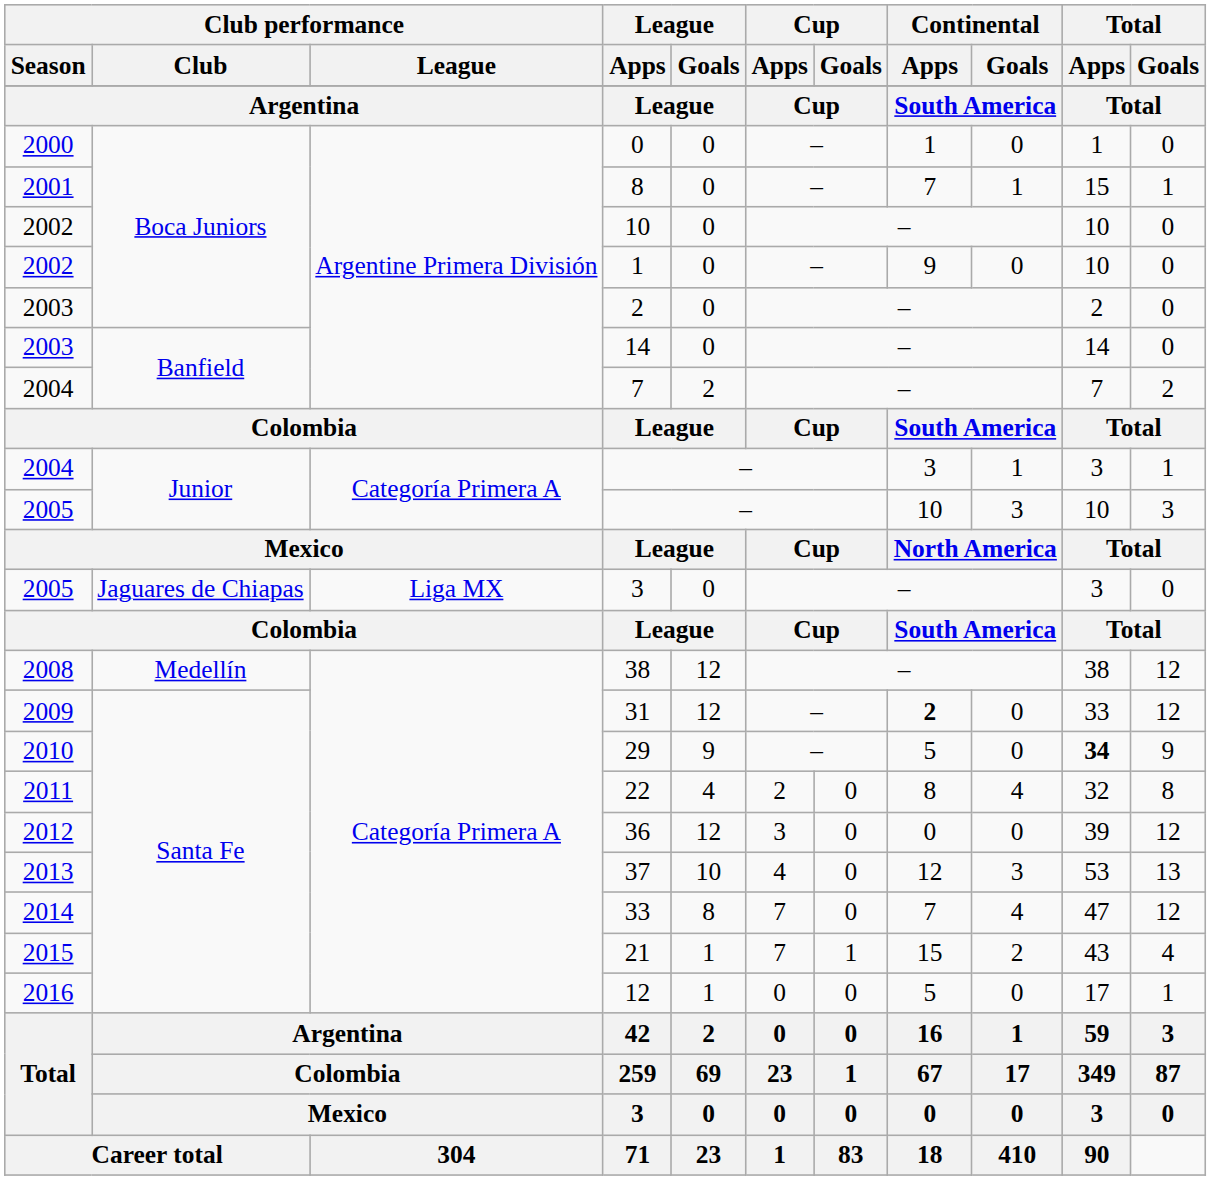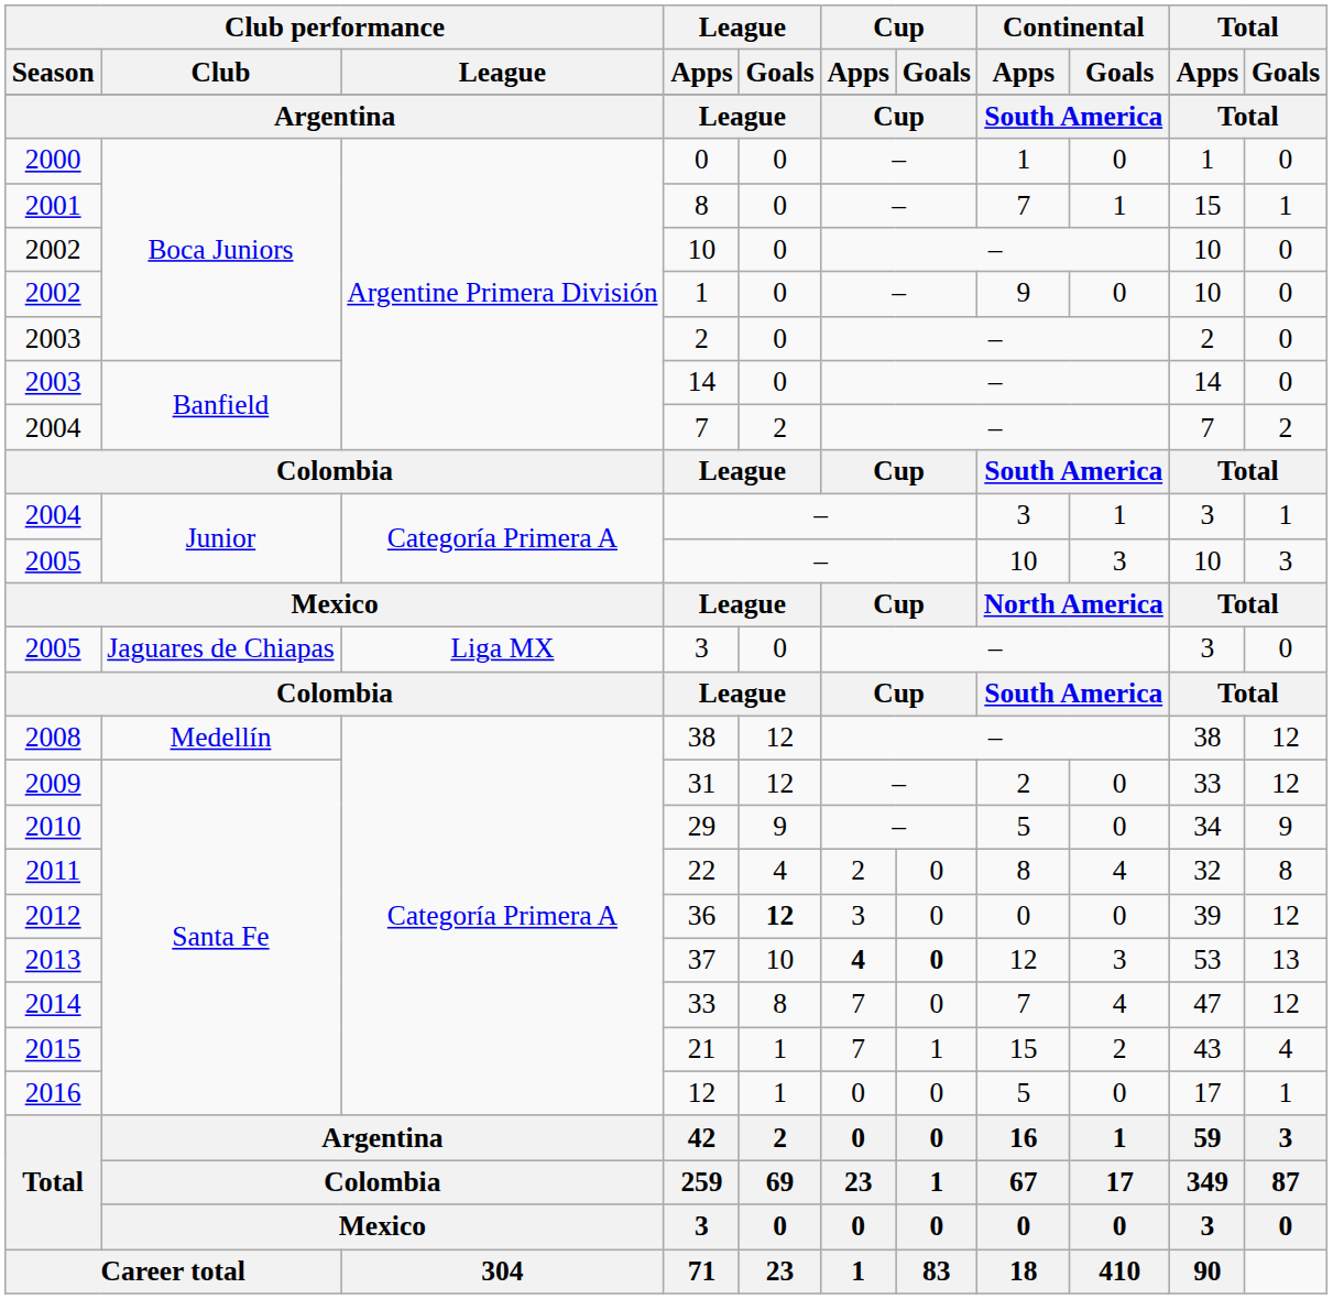31 | Continental / Apps: bold -> normal
29 | Total / Apps: bold -> normal
36 | League / Goals: normal -> bold
37 | Cup / Apps: normal -> bold
37 | Cup / Goals: normal -> bold
